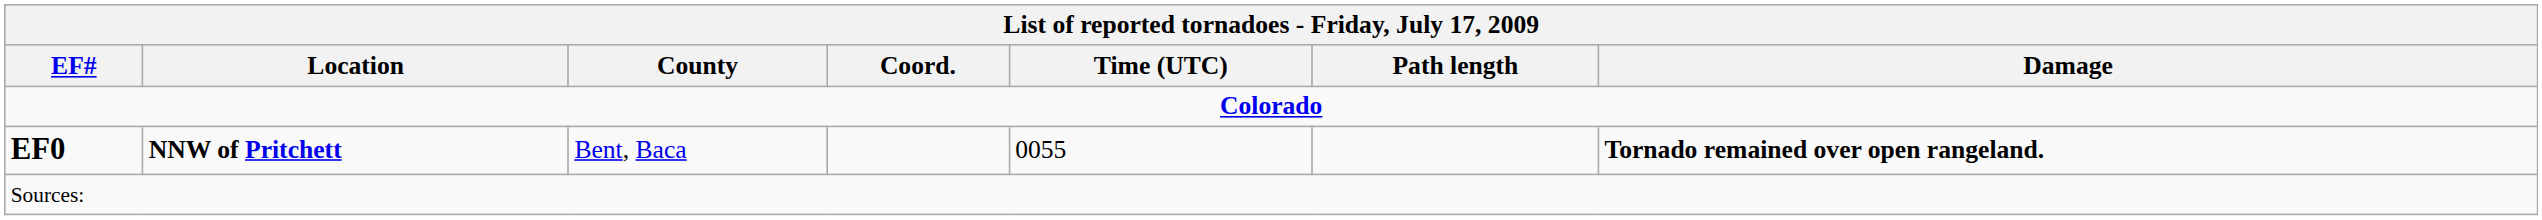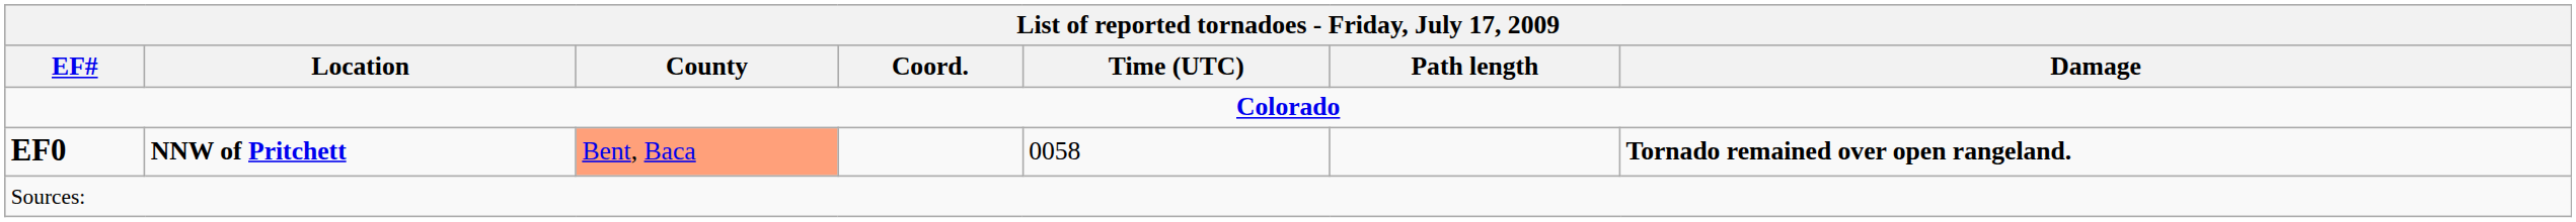EF0 | County: no background -> lightsalmon background
EF0 | Time (UTC): 0055 -> 0058
